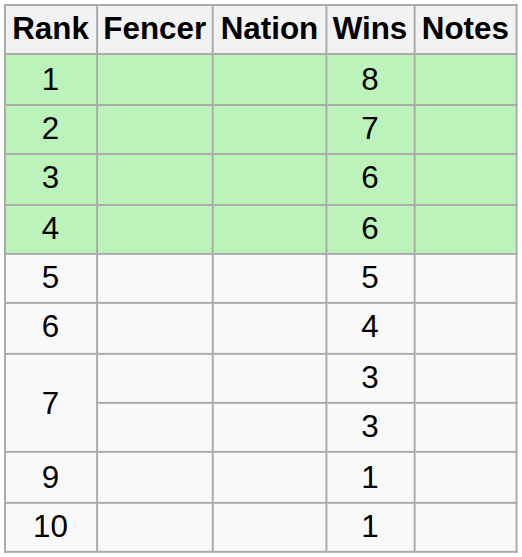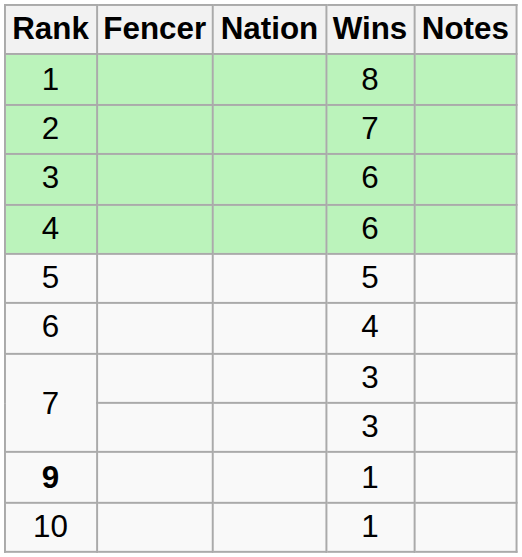9 | Rank: normal -> bold
